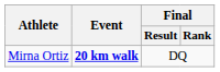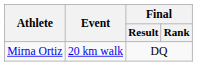Mirna Ortiz | Event: bold -> normal
